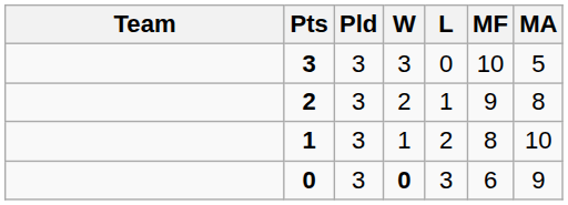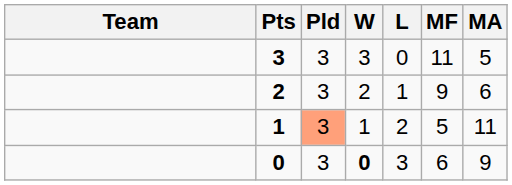row 2 | MF: 10 -> 11
row 3 | MA: 8 -> 6
row 4 | Pld: no background -> lightsalmon background
row 4 | MF: 8 -> 5
row 4 | MA: 10 -> 11
